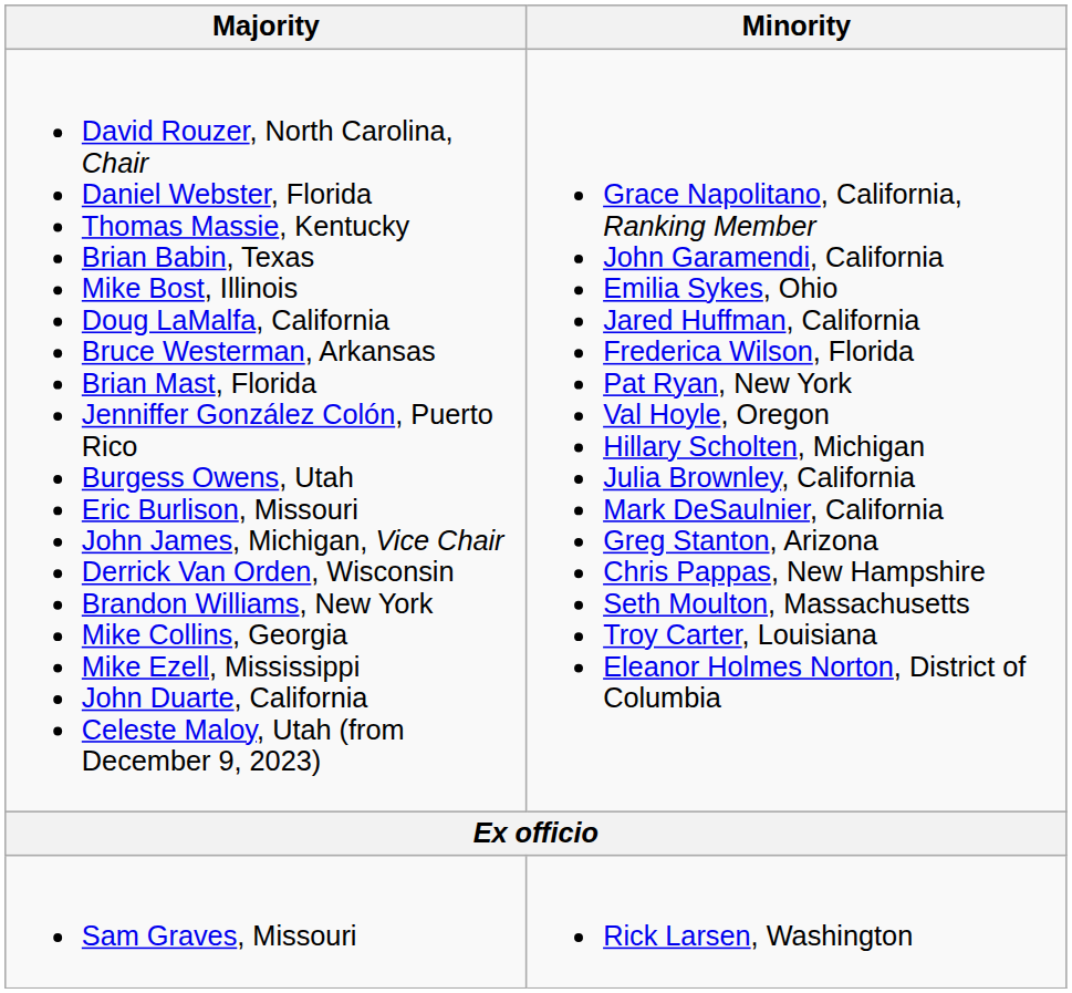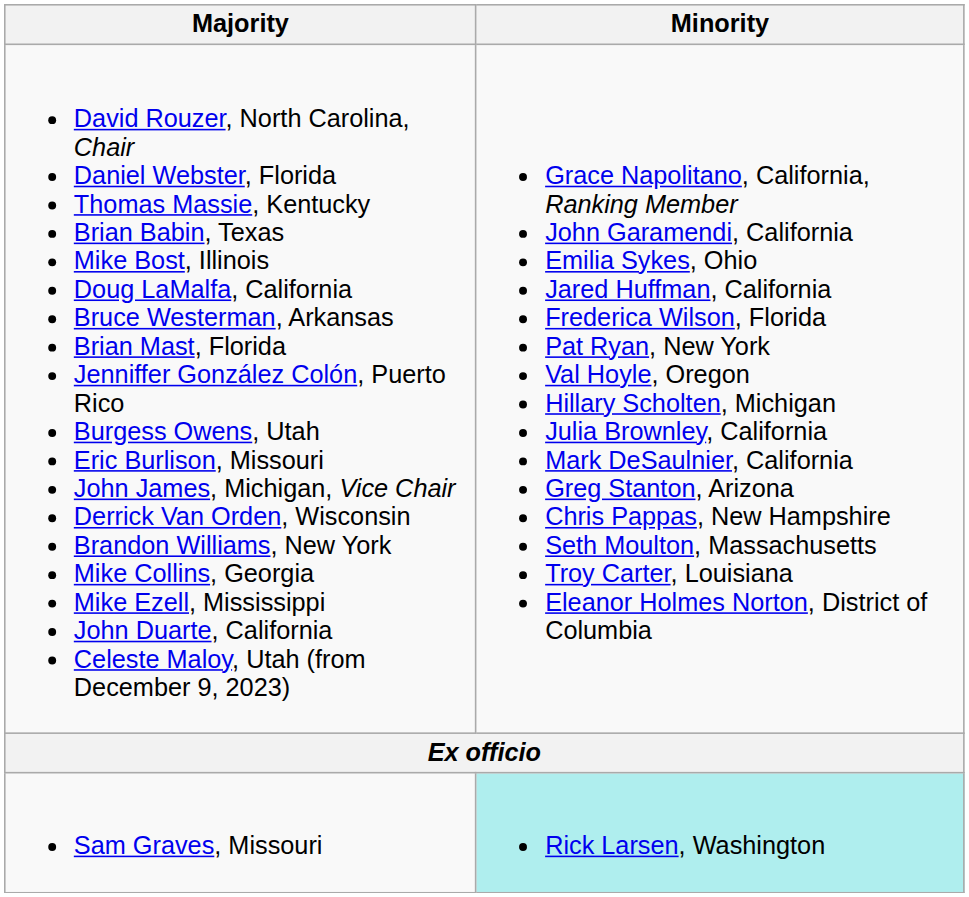Sam Graves, Missouri | Minority: no background -> paleturquoise background
